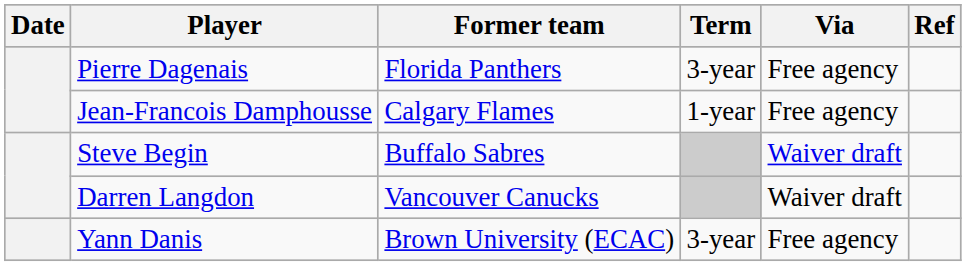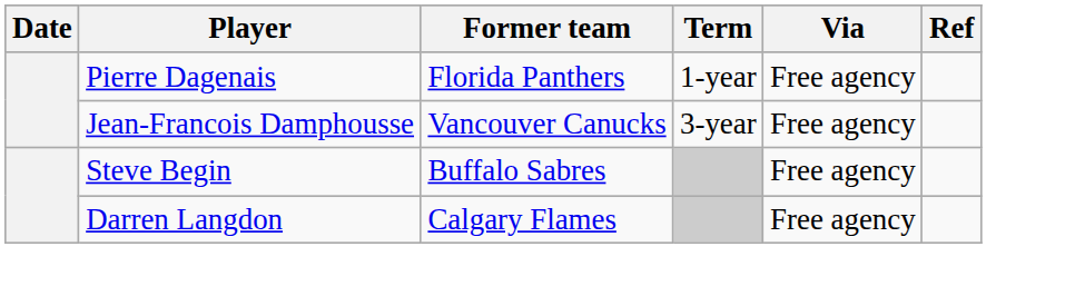Pierre Dagenais | Term: 3-year -> 1-year
Jean-Francois Damphousse | Former team: Calgary Flames -> Vancouver Canucks
Jean-Francois Damphousse | Term: 1-year -> 3-year
Steve Begin | Via: Waiver draft -> Free agency
Darren Langdon | Former team: Vancouver Canucks -> Calgary Flames
Darren Langdon | Via: Waiver draft -> Free agency
- row: Yann Danis | Brown University (ECAC) | 3-year | Free agency
